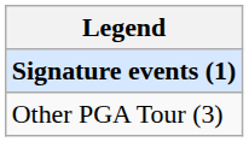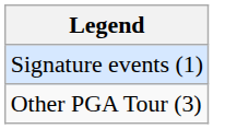row 2 | column 1: bold -> normal
